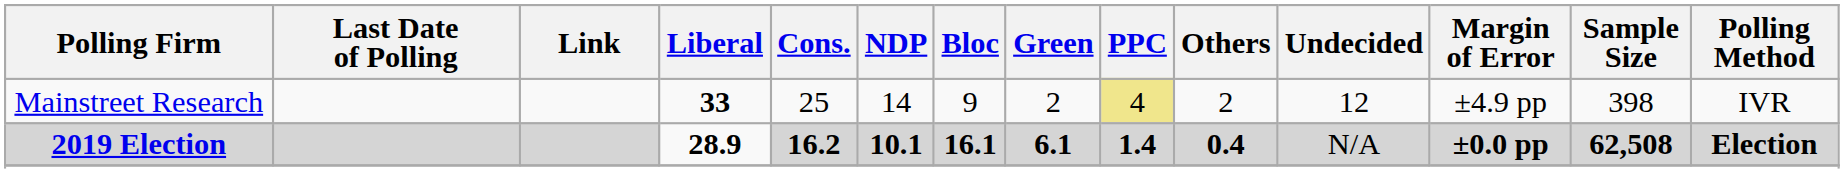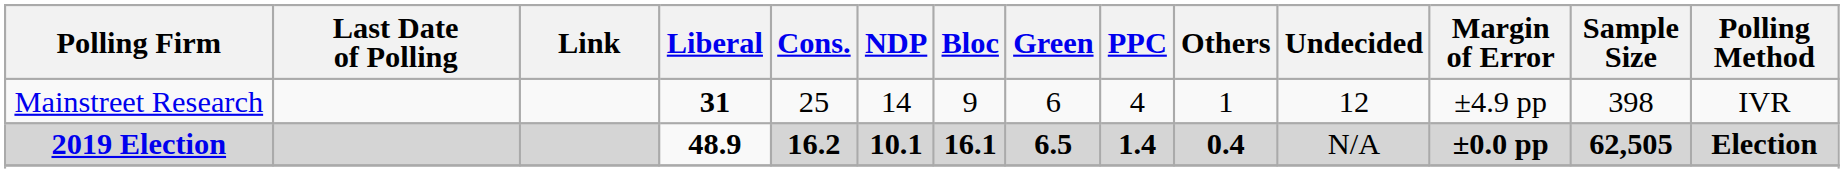Mainstreet Research | Liberal: 33 -> 31
Mainstreet Research | Green: 2 -> 6
Mainstreet Research | PPC: khaki background -> no background
Mainstreet Research | Others: 2 -> 1
2019 Election | Liberal: 28.9 -> 48.9
2019 Election | Green: 6.1 -> 6.5
2019 Election | Sample Size: 62,508 -> 62,505
